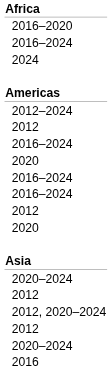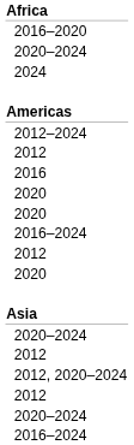row 3 | column 1: 2016–2024 -> 2020–2024
row 8 | column 1: 2016–2024 -> 2016
row 10 | column 1: 2016–2024 -> 2020
row 20 | column 1: 2016 -> 2016–2024
